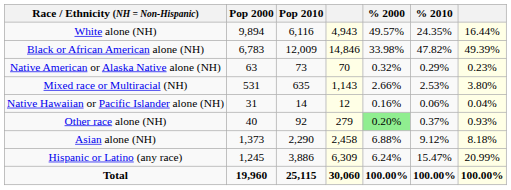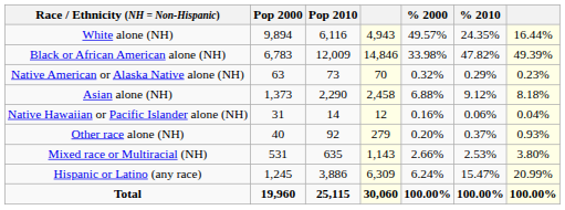rows swapped: Asian alone (NH) <-> Mixed race or Multiracial (NH)
Other race alone (NH) | % 2000: lightgreen background -> no background
